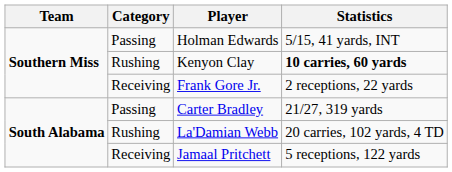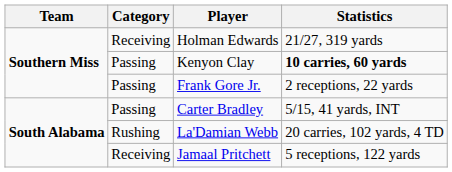Holman Edwards | Category: Passing -> Receiving
Holman Edwards | Statistics: 5/15, 41 yards, INT -> 21/27, 319 yards
Kenyon Clay | Category: Rushing -> Passing
Frank Gore Jr. | Category: Receiving -> Passing
Carter Bradley | Statistics: 21/27, 319 yards -> 5/15, 41 yards, INT
